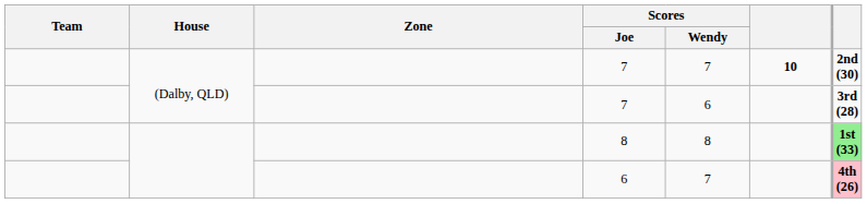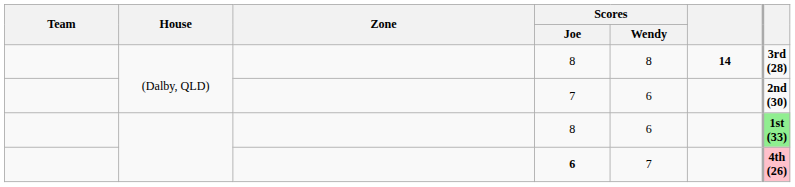row 3 | Scores / Joe: 7 -> 8
row 3 | Scores / Wendy: 7 -> 8
row 3 | column 6: 10 -> 14
row 3 | column 7: 2nd (30) -> 3rd (28)
row 4 | column 7: 3rd (28) -> 2nd (30)
row 5 | Scores / Wendy: 8 -> 6
row 6 | Scores / Joe: normal -> bold
